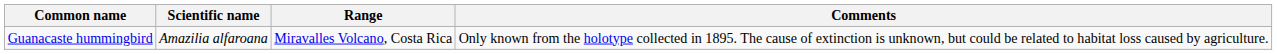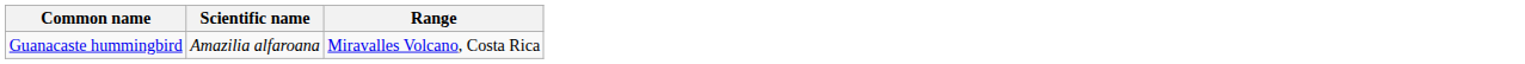- column: Comments | Only known from the holotype collected in 1895. The cause of extinction is unknown, but could be related to habitat loss caused by agriculture.
